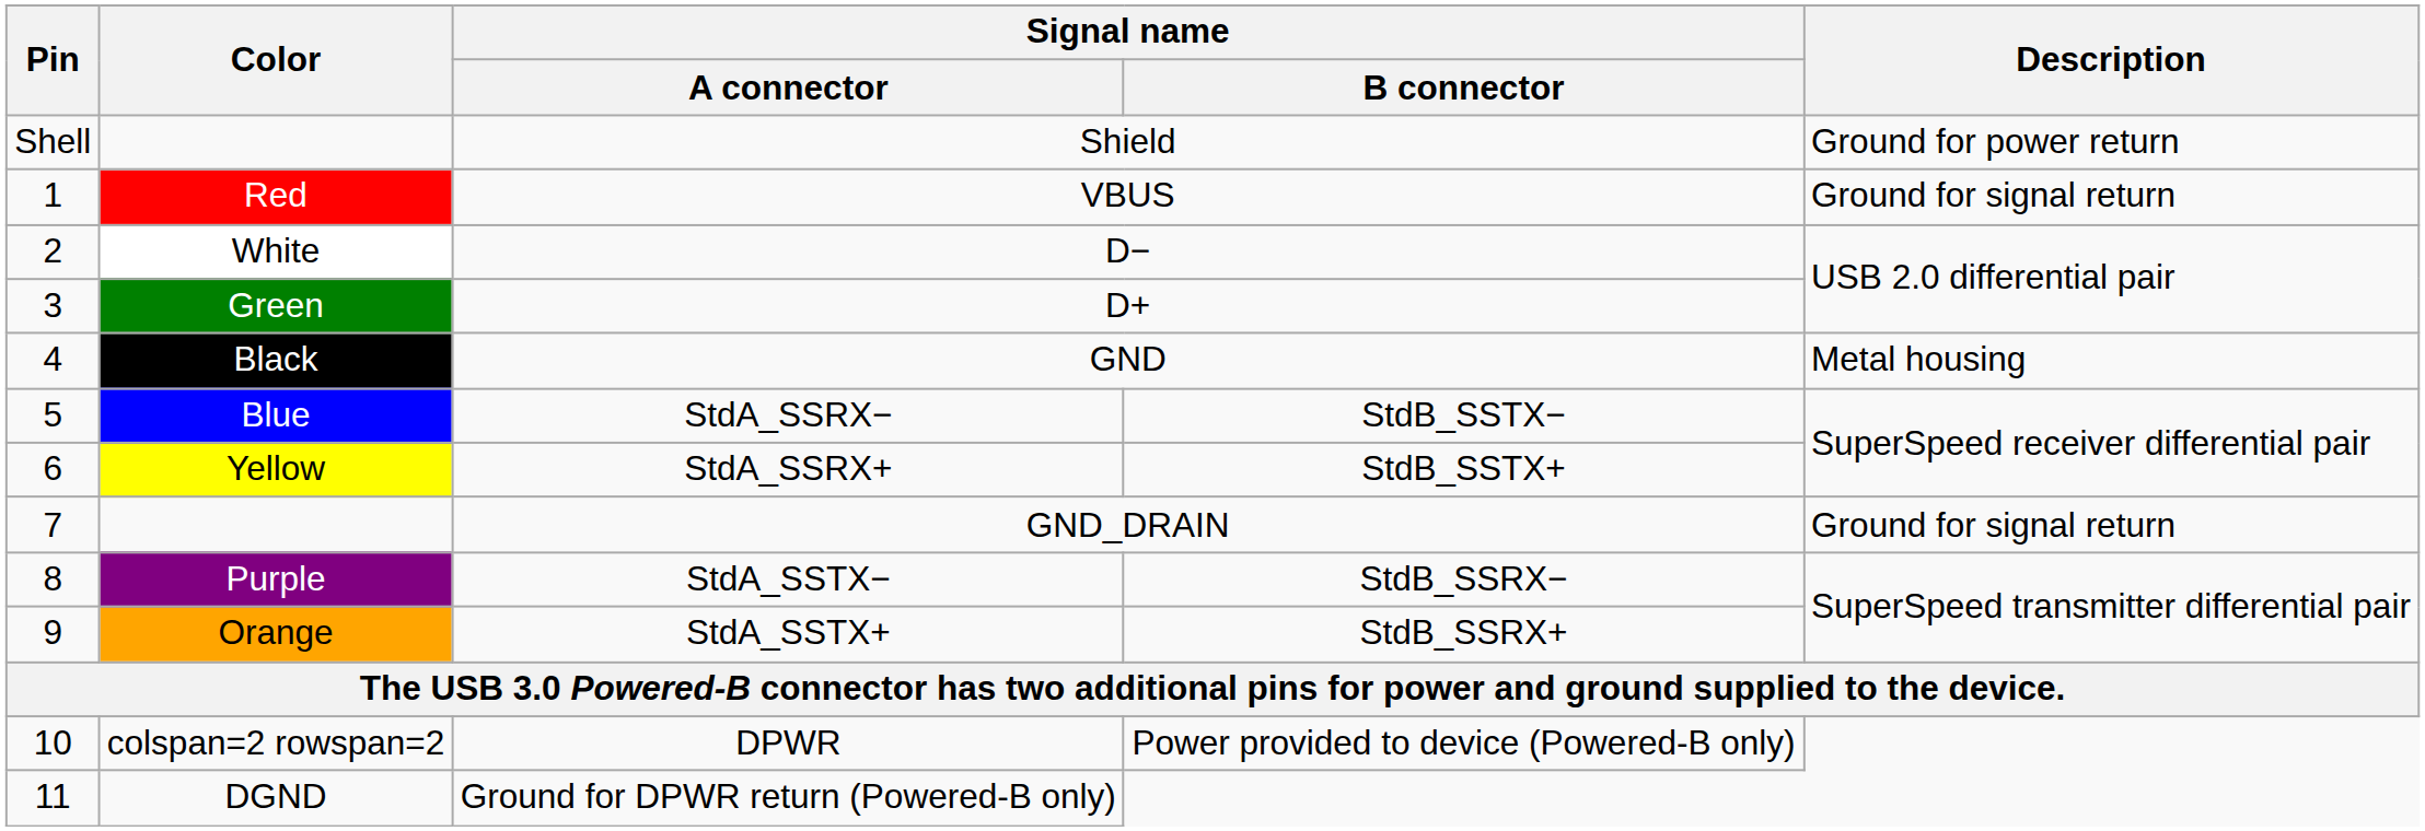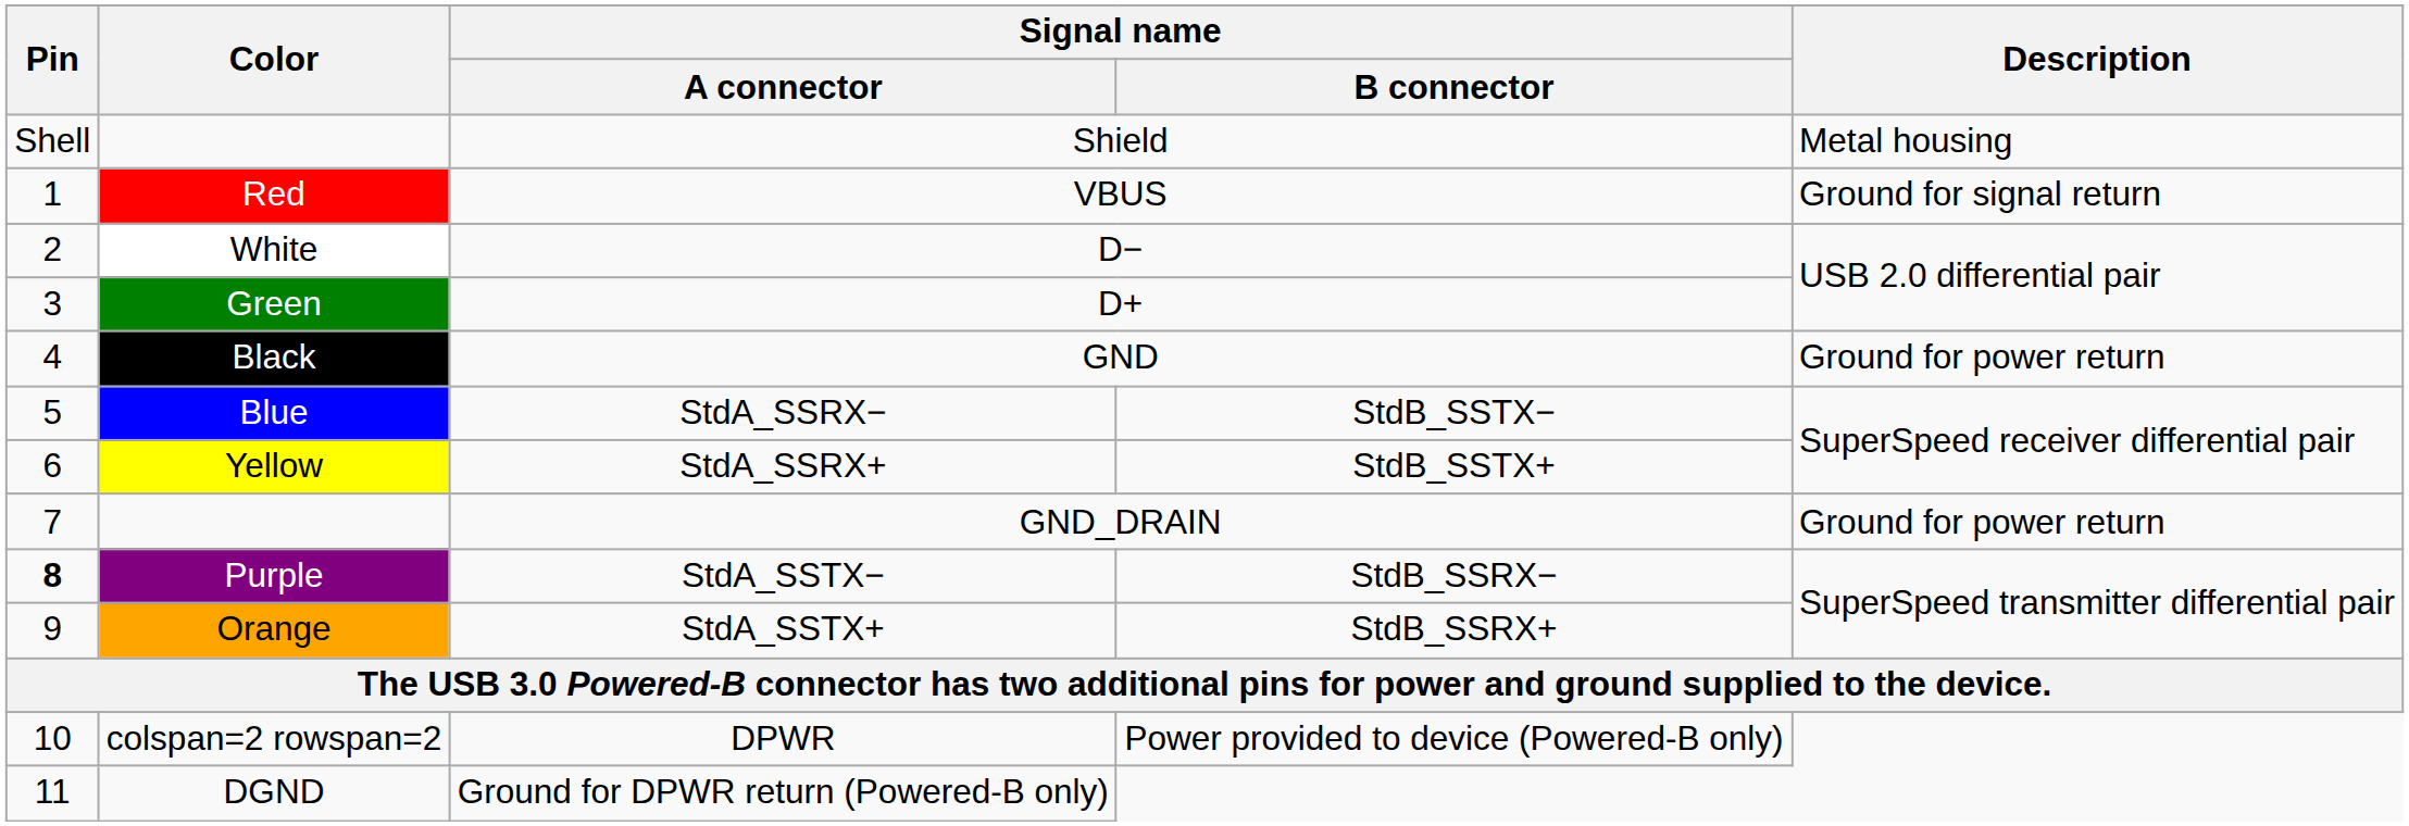Shield | Description: Ground for power return -> Metal housing
GND | Description: Metal housing -> Ground for power return
GND_DRAIN | Description: Ground for signal return -> Ground for power return
StdA_SSTX− | Pin: normal -> bold
